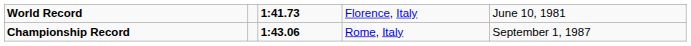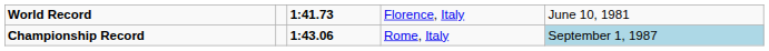Championship Record | column 5: no background -> lightblue background
